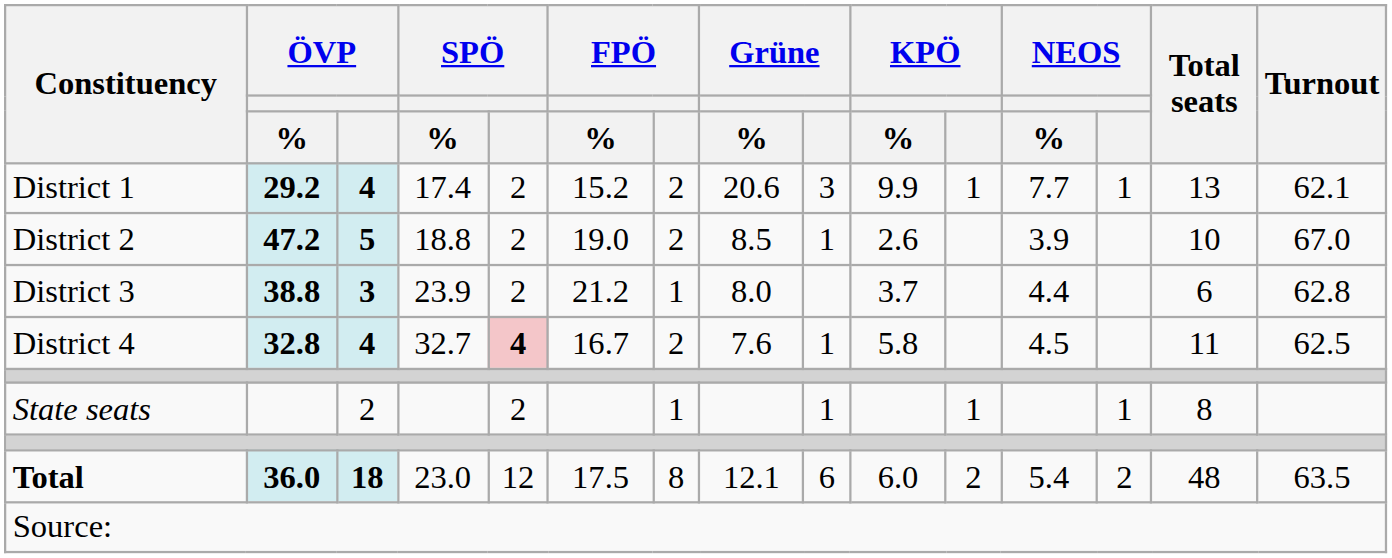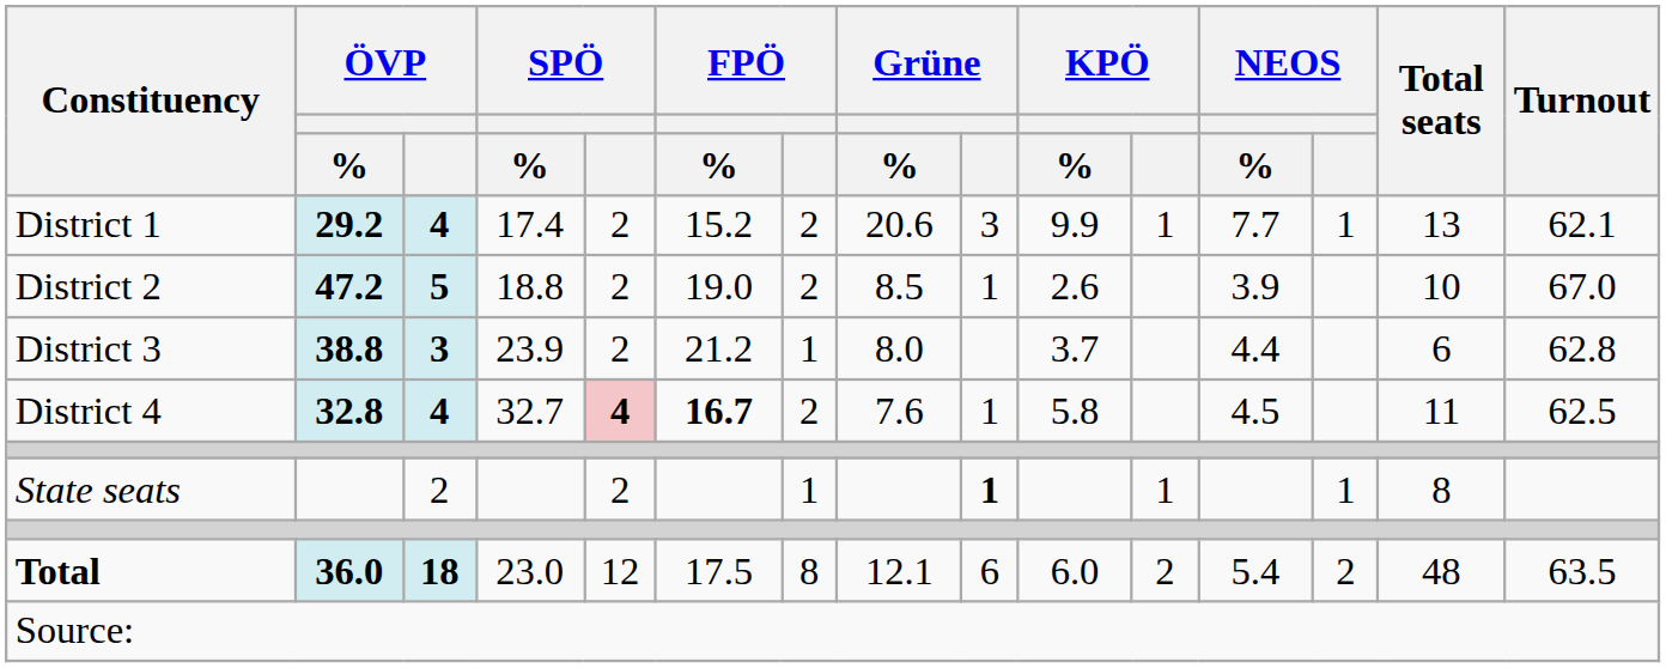District 4 | FPÖ / %: normal -> bold
State seats | Grüne: normal -> bold
